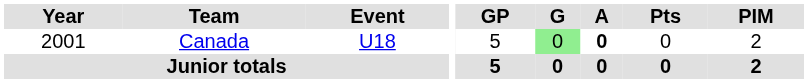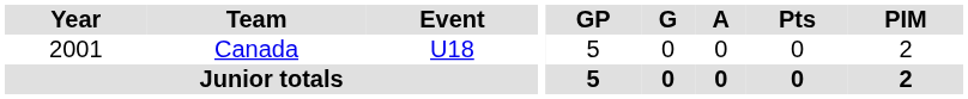Canada | G: lightgreen background -> no background
Canada | A: bold -> normal
